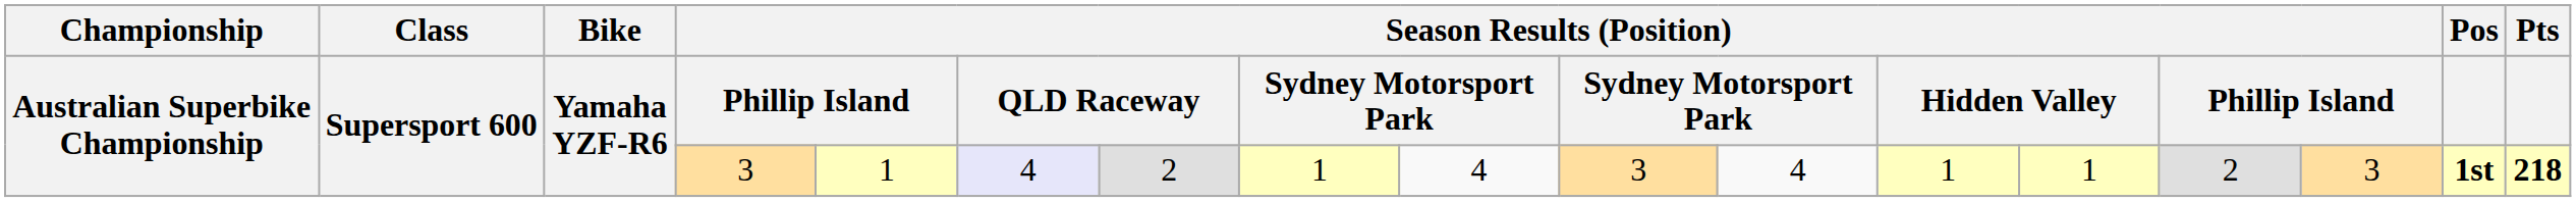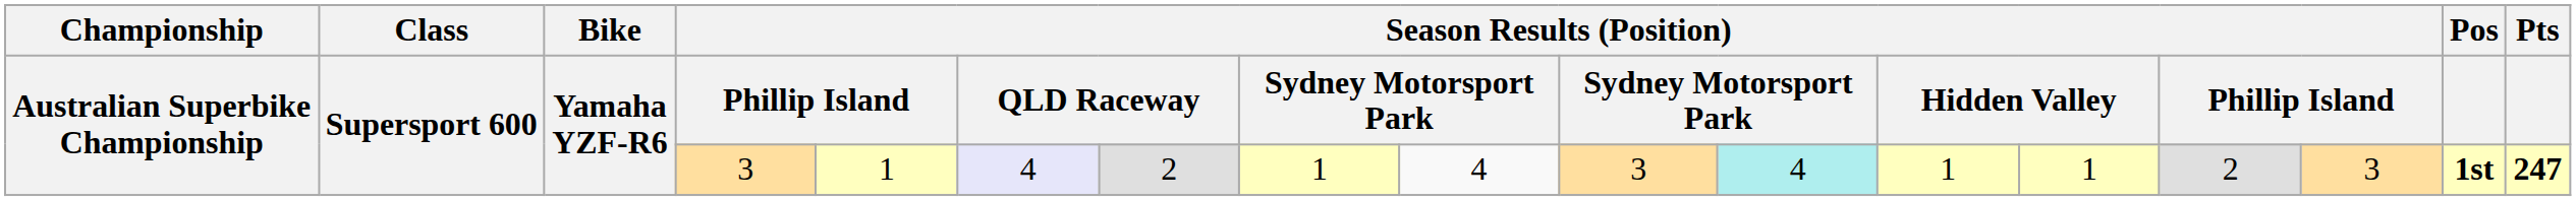row 3 | column 11: no background -> paleturquoise background
row 3 | Pts: 218 -> 247
